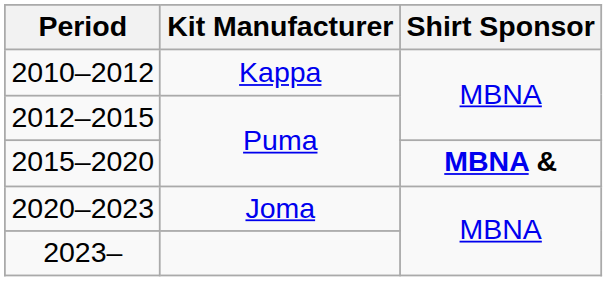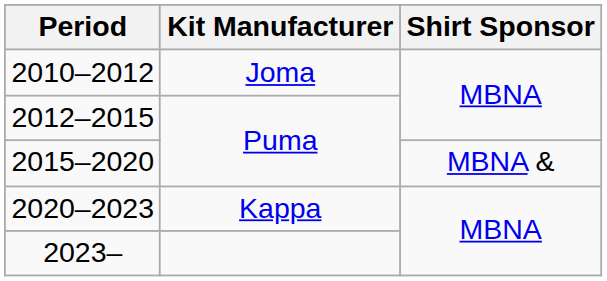2010–2012 | Kit Manufacturer: Kappa -> Joma
2015–2020 | Shirt Sponsor: bold -> normal
2020–2023 | Kit Manufacturer: Joma -> Kappa
